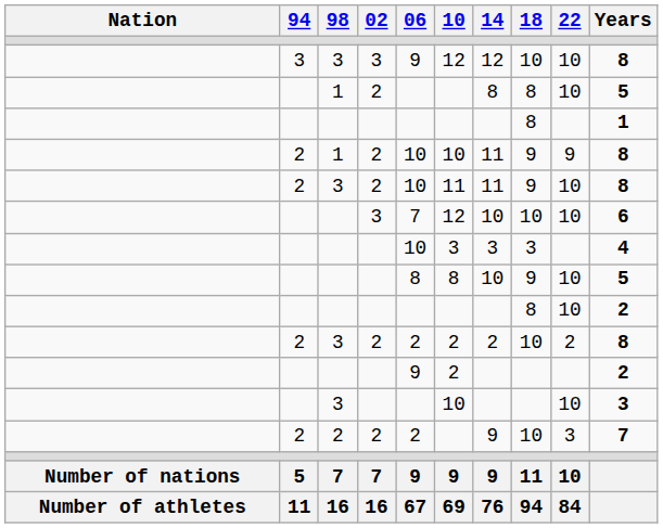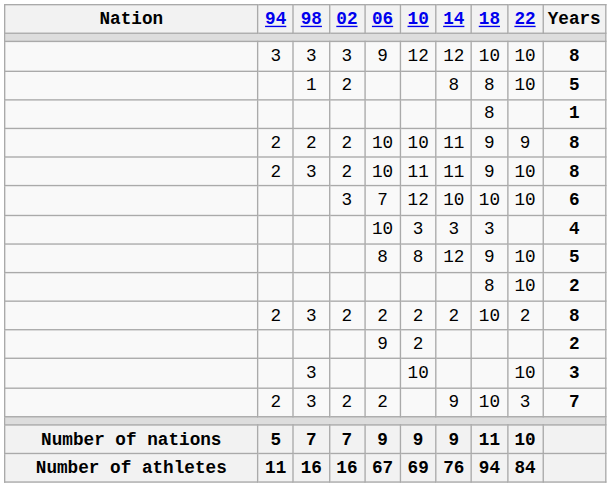row 6 | 98: 1 -> 2
row 10 | 14: 10 -> 12
row 15 | 98: 2 -> 3
